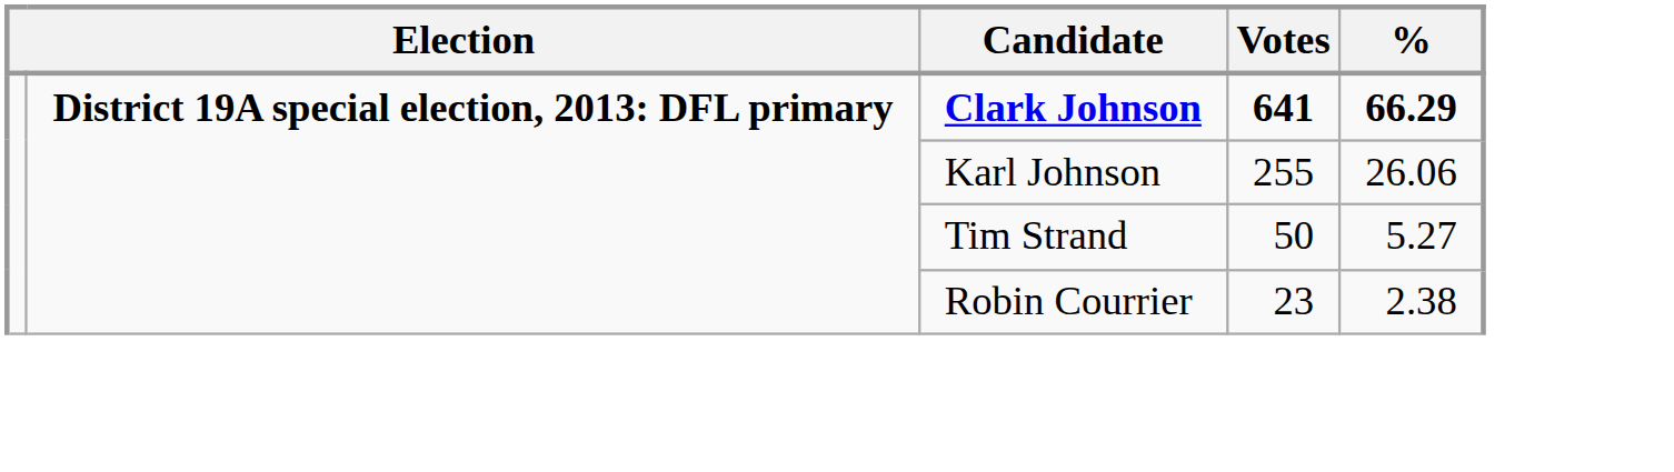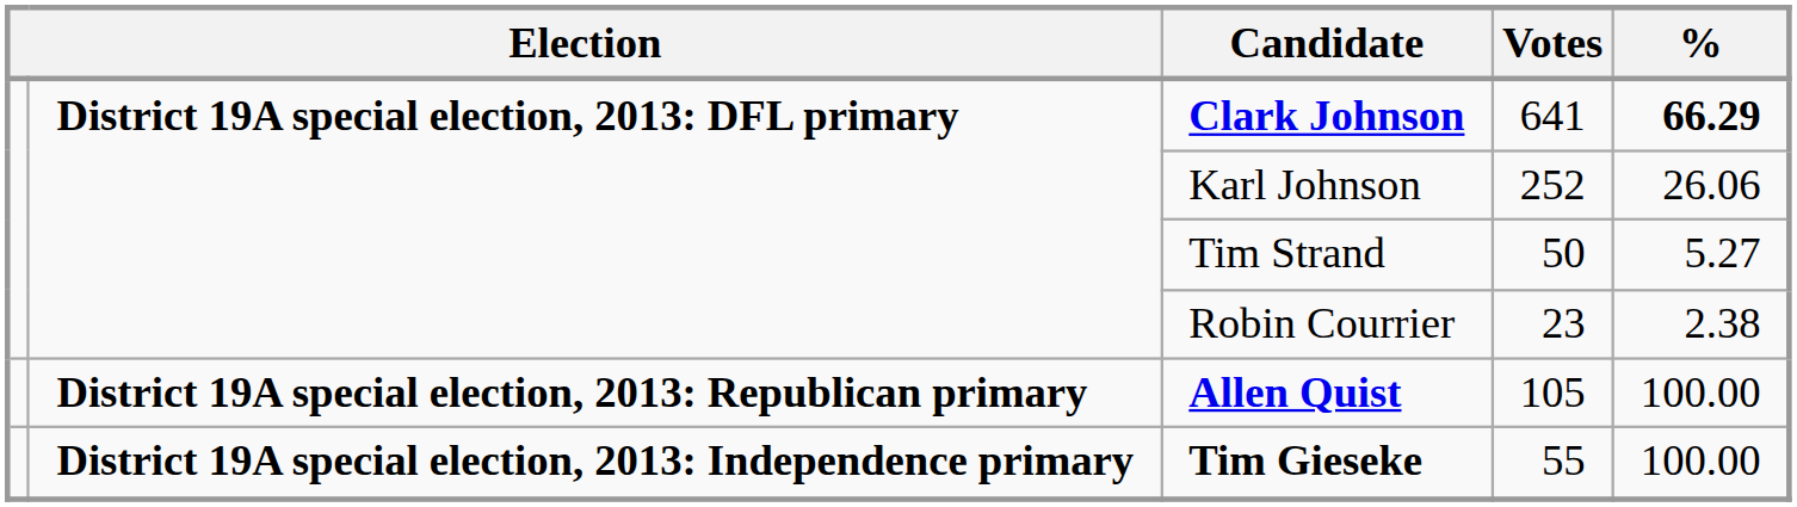Clark Johnson | Votes: bold -> normal
Karl Johnson | Votes: 255 -> 252
+ row: District 19A special election, 2013: Republican primary | Allen Quist | 105 | 100.00
+ row: District 19A special election, 2013: Independence primary | Tim Gieseke | 55 | 100.00
